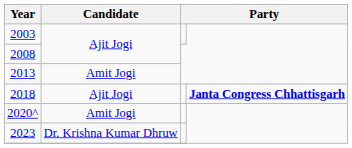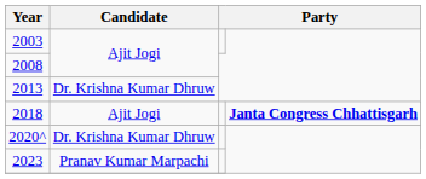2013 | Candidate: Amit Jogi -> Dr. Krishna Kumar Dhruw
2020^ | Candidate: Amit Jogi -> Dr. Krishna Kumar Dhruw
2023 | Candidate: Dr. Krishna Kumar Dhruw -> Pranav Kumar Marpachi
